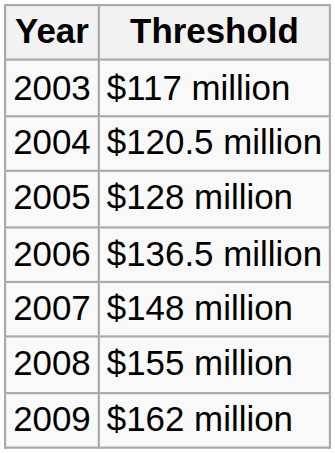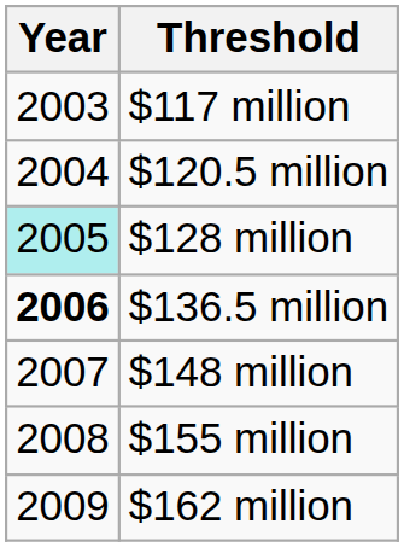$128 million | Year: no background -> paleturquoise background
$136.5 million | Year: normal -> bold
